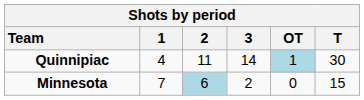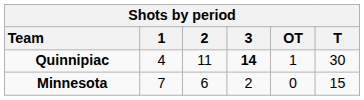Quinnipiac | 3: normal -> bold
Quinnipiac | OT: lightblue background -> no background
Minnesota | 2: lightblue background -> no background
